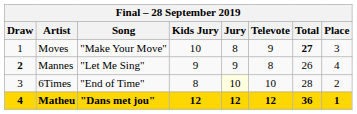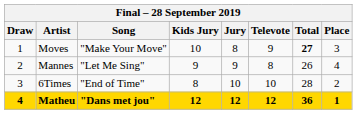Mannes | Draw: bold -> normal
6Times | Jury: lightyellow background -> no background
